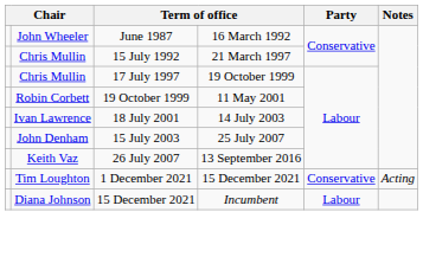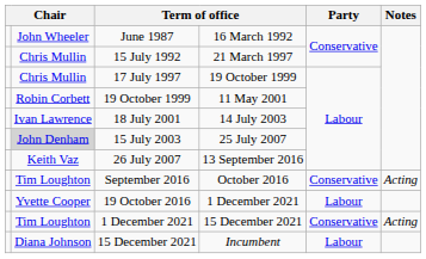15 July 2003 | column 2: no background -> lightgrey background
+ row: Tim Loughton | September 2016 | October 2016 | Conservative | Acting
+ row: Yvette Cooper | 19 October 2016 | 1 December 2021 | Labour
